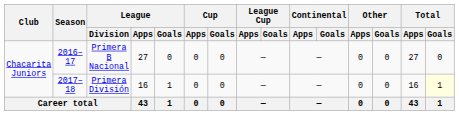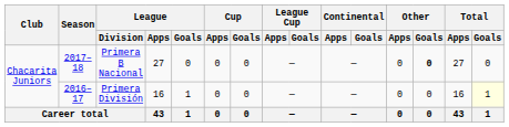Primera B Nacional | Season: 2016–17 -> 2017–18
Primera B Nacional | Other / Goals: normal -> bold
Primera División | Season: 2017–18 -> 2016–17
